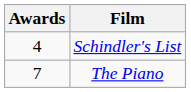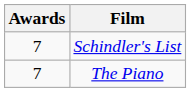Schindler's List | Awards: 4 -> 7
